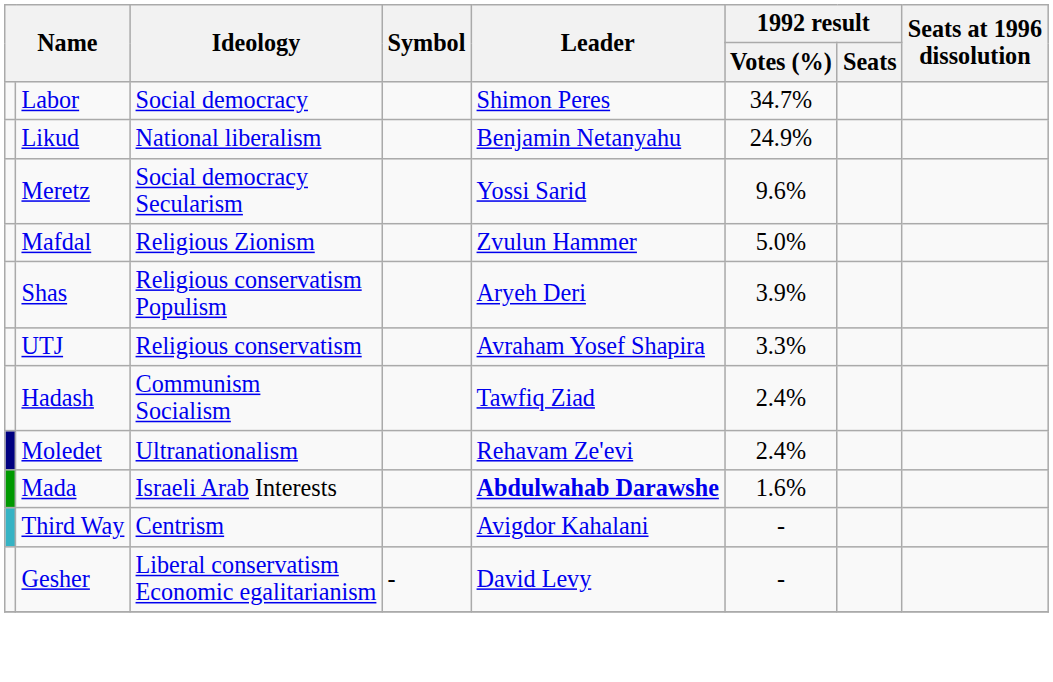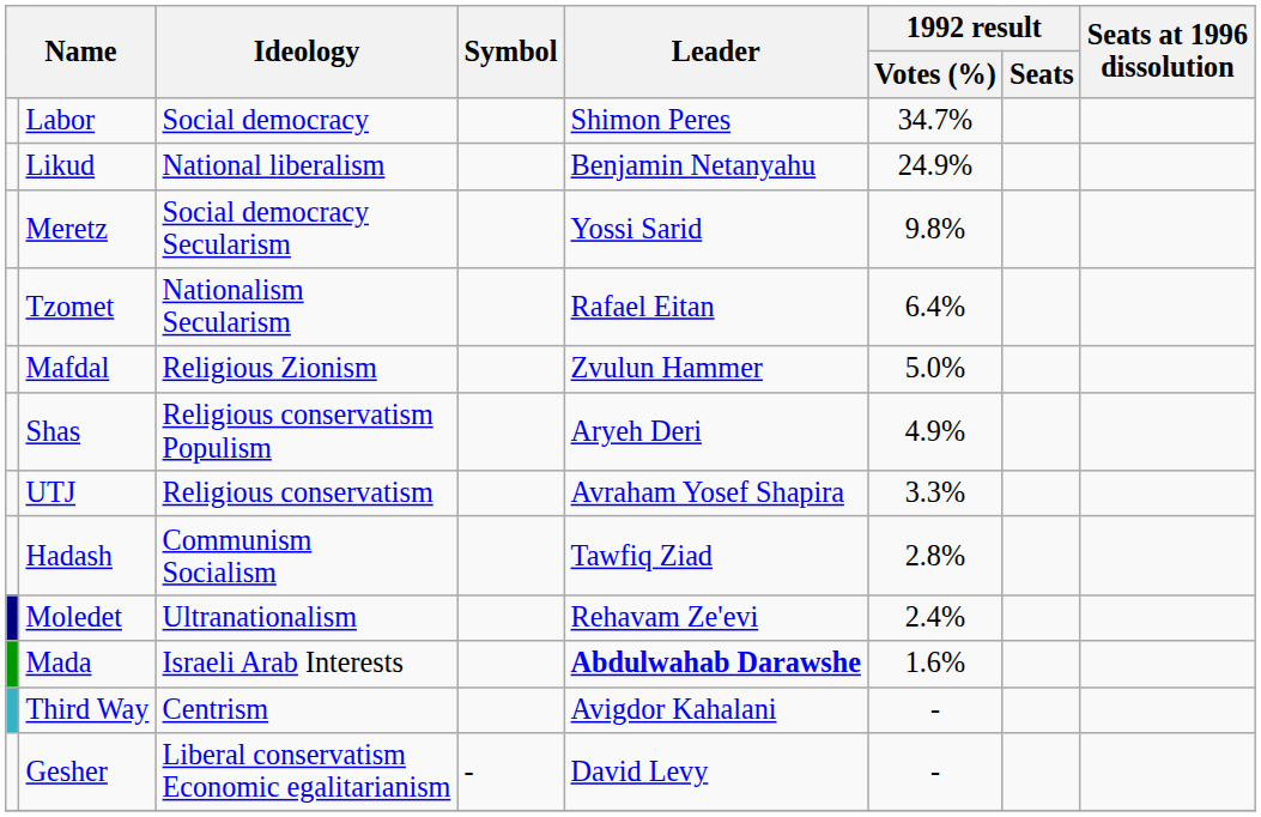Meretz | 1992 result / Votes (%): 9.6% -> 9.8%
+ row: Tzomet | Nationalism Secularism | Rafael Eitan | 6.4%
Shas | 1992 result / Votes (%): 3.9% -> 4.9%
Hadash | 1992 result / Votes (%): 2.4% -> 2.8%
